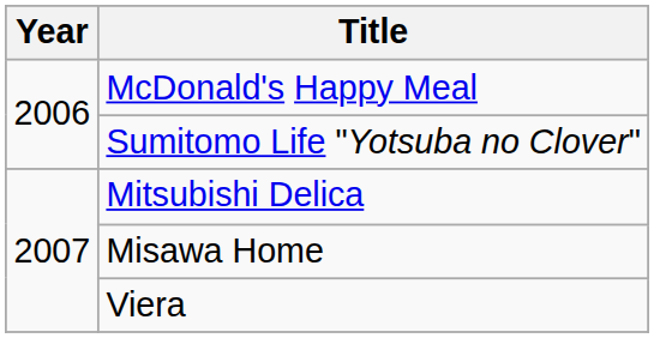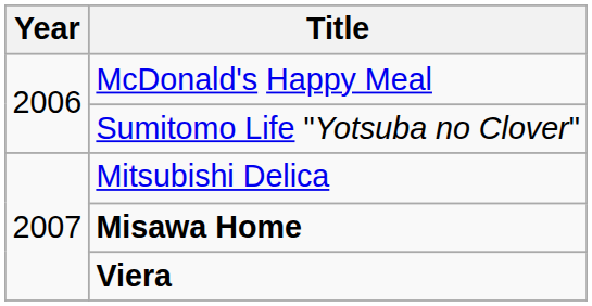Misawa Home | Title: normal -> bold
Viera | Title: normal -> bold
